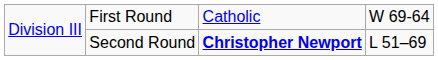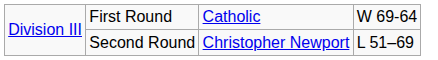Division III / Second Round | column 3: bold -> normal
